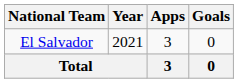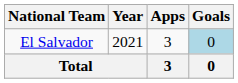El Salvador | Goals: no background -> lightblue background
